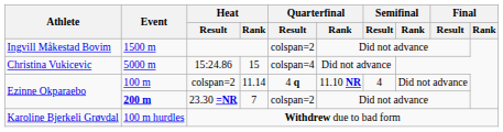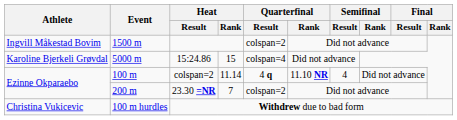15:24.86 | Athlete: Christina Vukicevic -> Karoline Bjerkeli Grøvdal
23.30 =NR | Event: bold -> normal
Withdrew due to bad form | Athlete: Karoline Bjerkeli Grøvdal -> Christina Vukicevic
